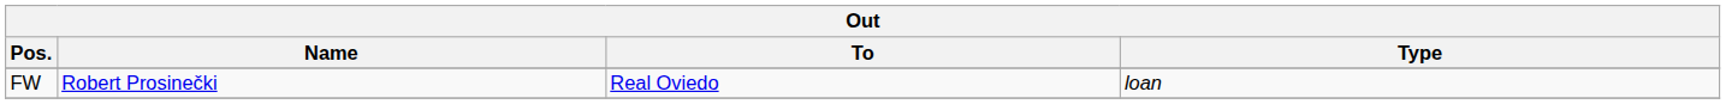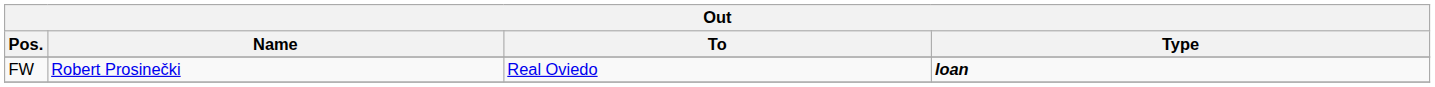FW | Type: normal -> bold
